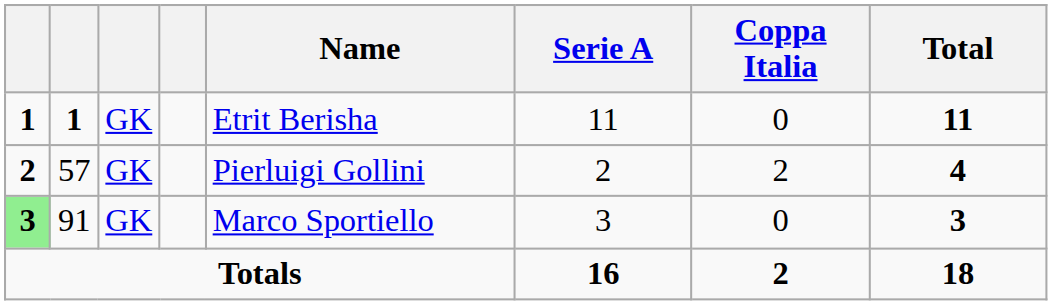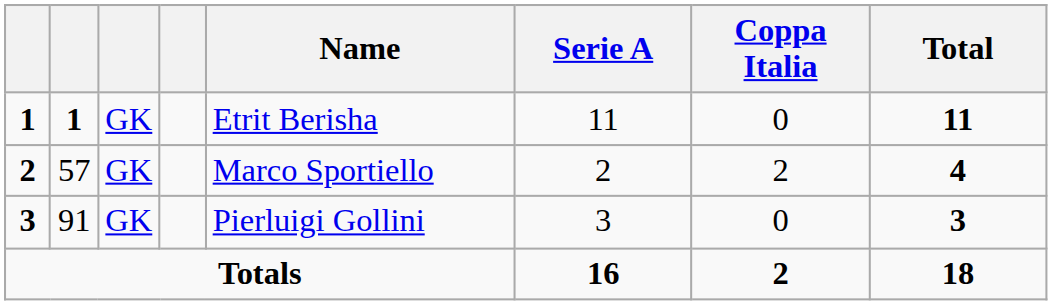row 3 | Name: Pierluigi Gollini -> Marco Sportiello
row 4 | column 1: lightgreen background -> no background
row 4 | Name: Marco Sportiello -> Pierluigi Gollini
